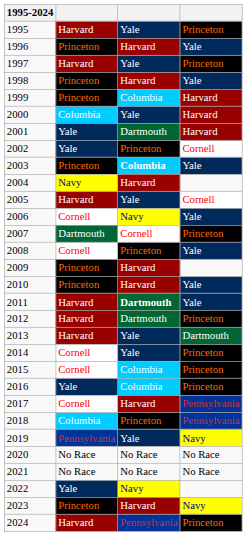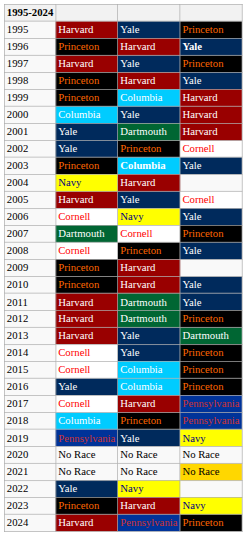1996 | column 4: normal -> bold
2011 | column 3: bold -> normal
2021 | column 4: no background -> gold background
